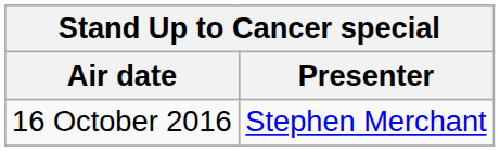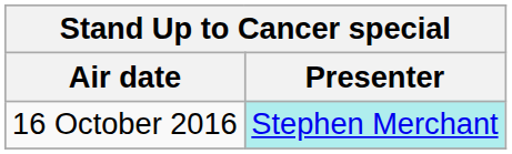16 October 2016 | Presenter: no background -> paleturquoise background
